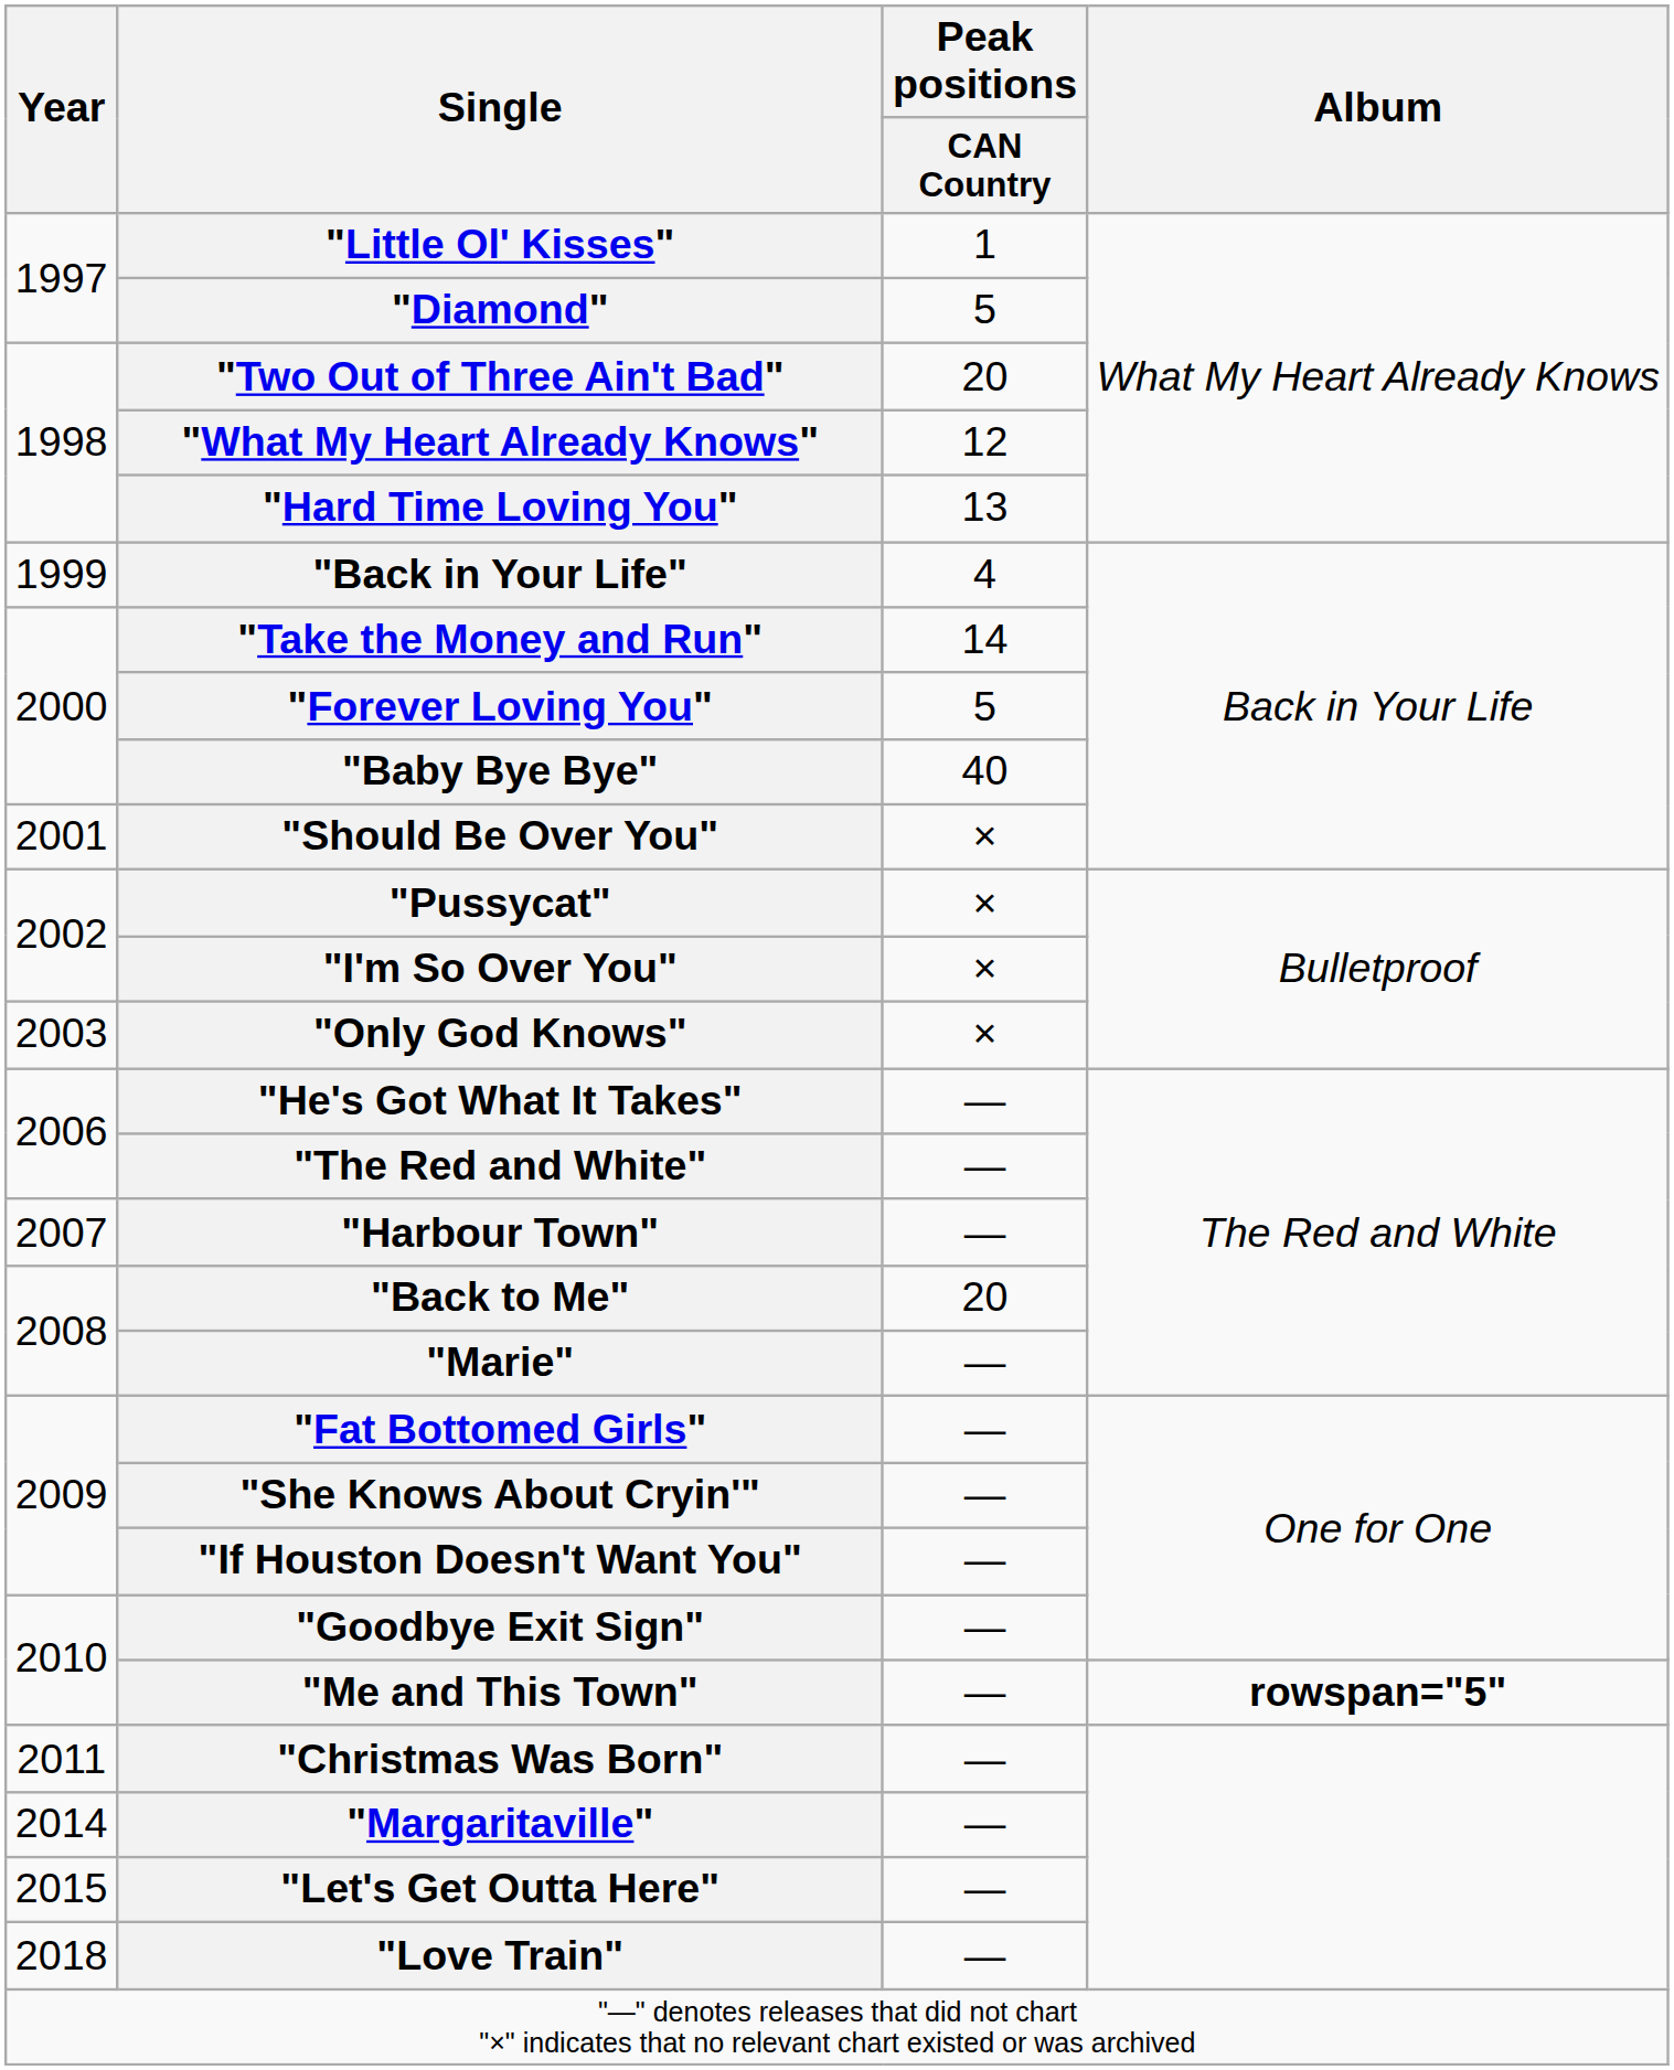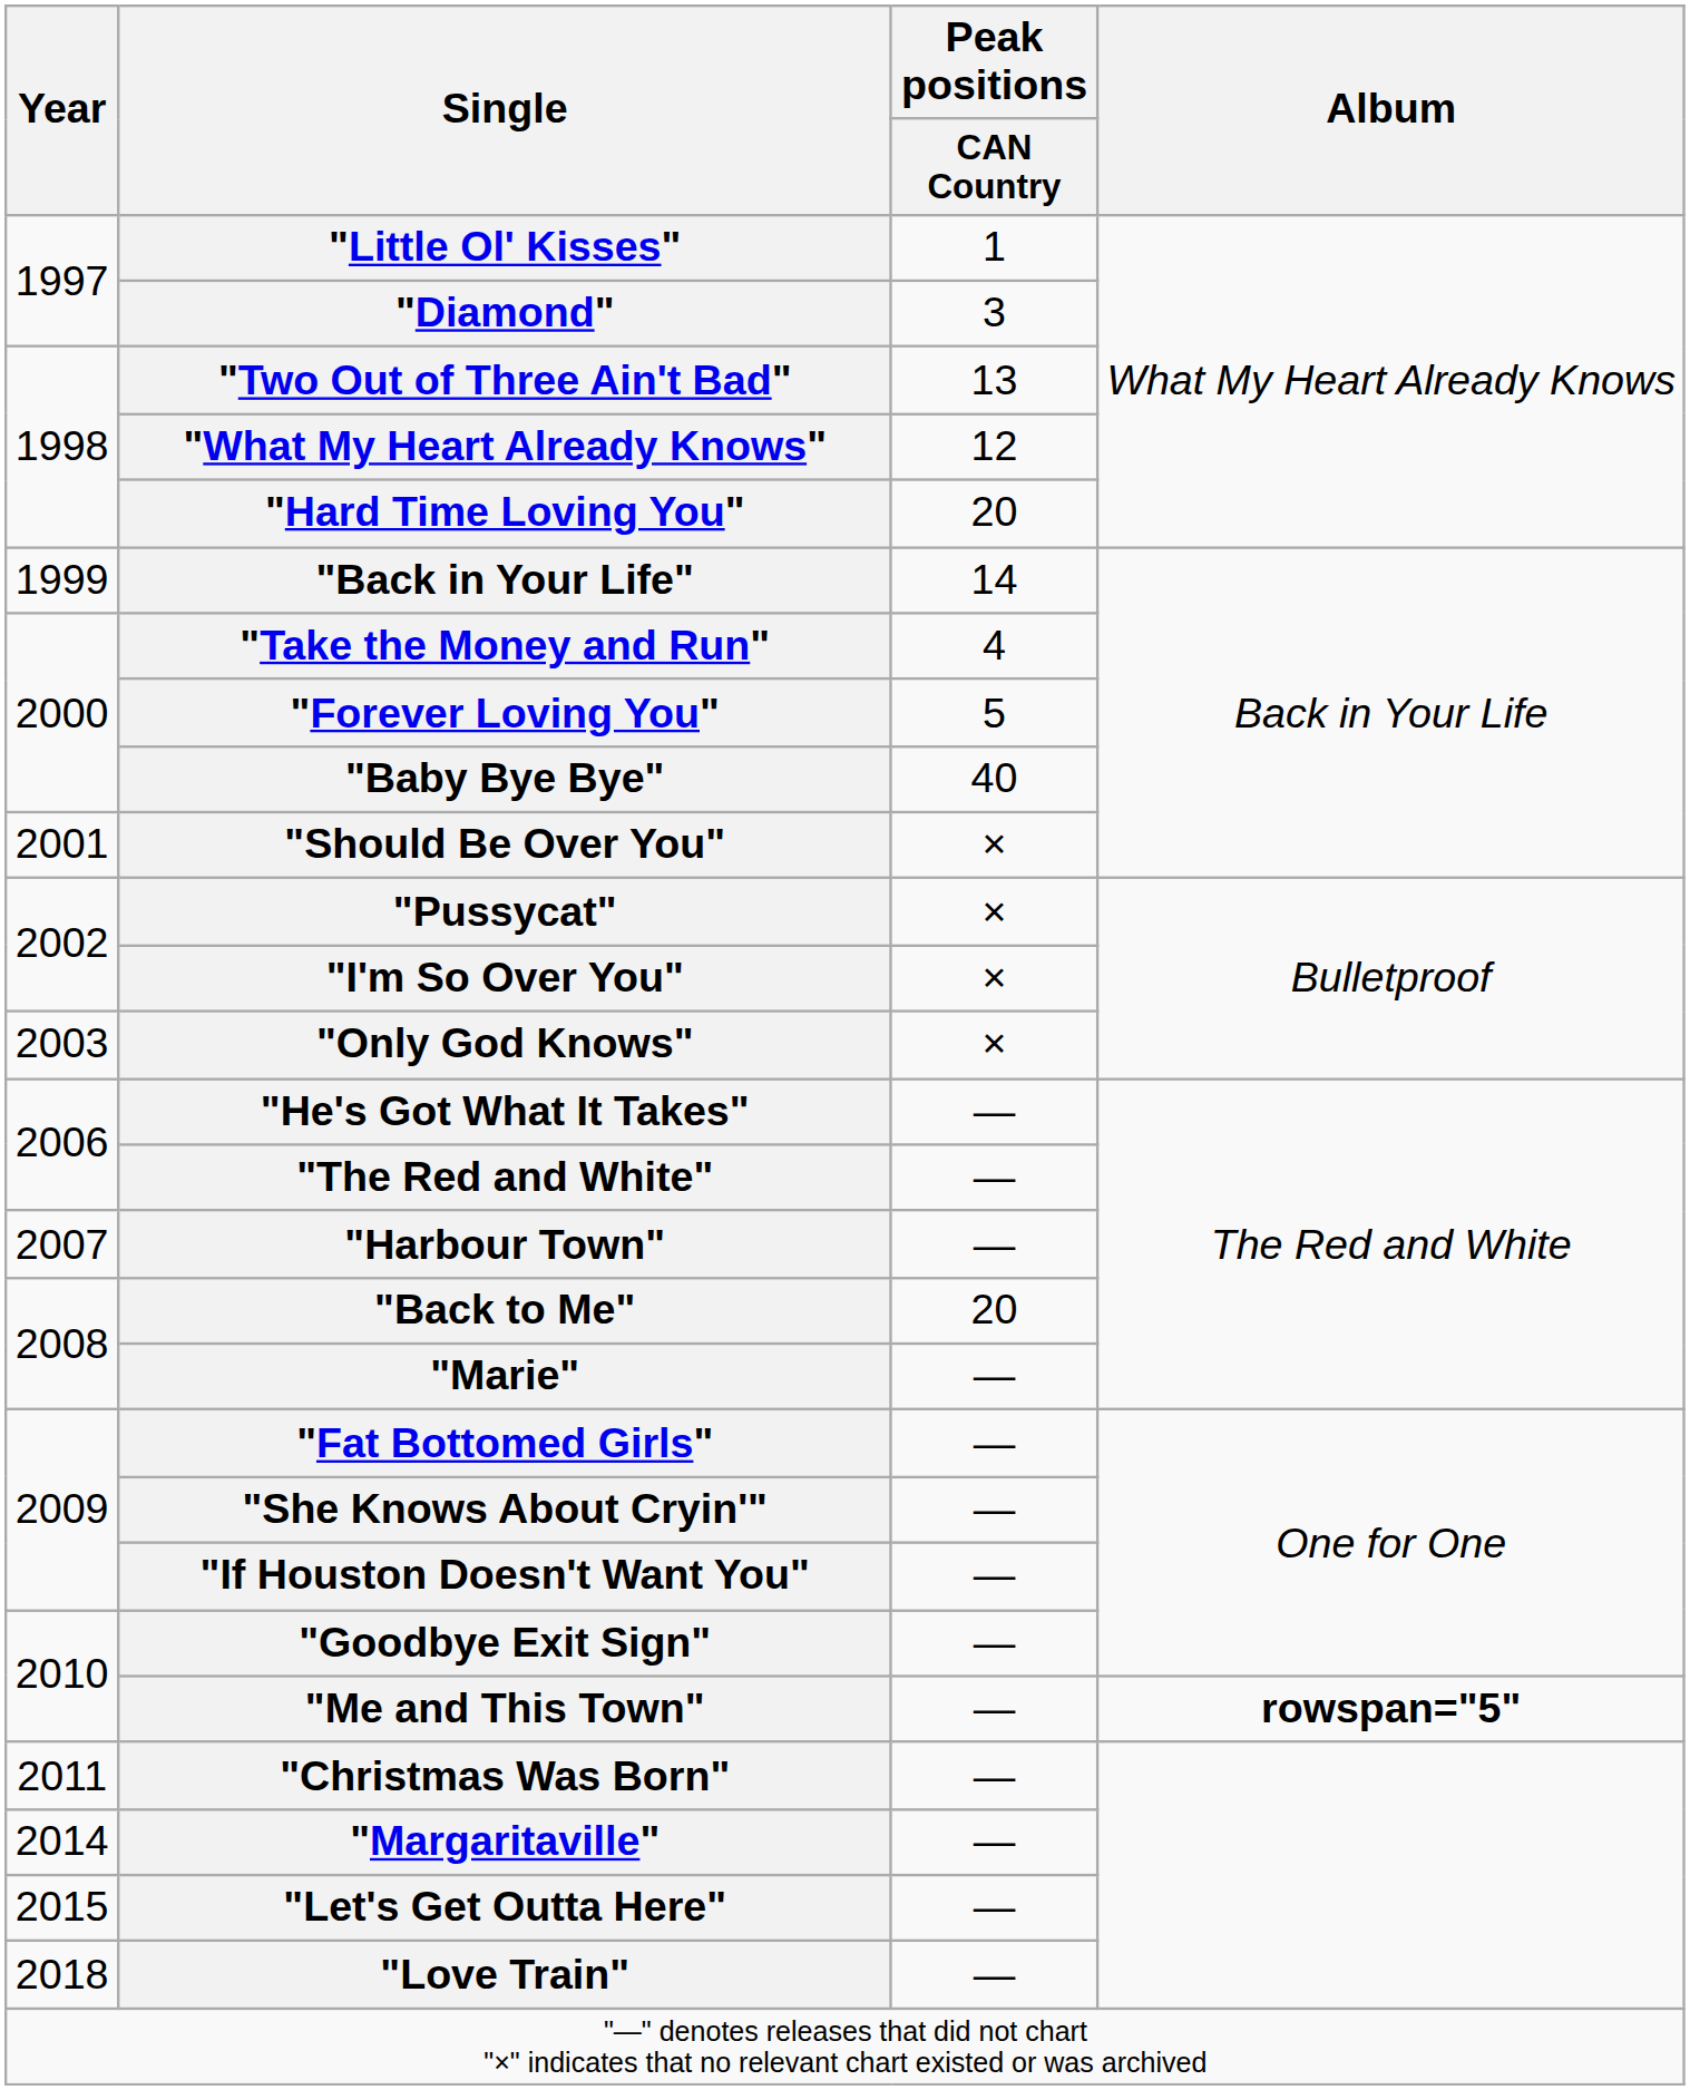"Diamond" | Peak positions / CAN Country: 5 -> 3
"Two Out of Three Ain't Bad" | Peak positions / CAN Country: 20 -> 13
"Hard Time Loving You" | Peak positions / CAN Country: 13 -> 20
"Back in Your Life" | Peak positions / CAN Country: 4 -> 14
"Take the Money and Run" | Peak positions / CAN Country: 14 -> 4
